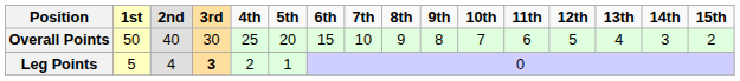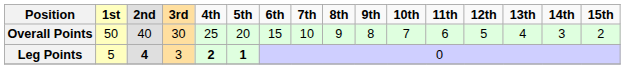Leg Points | 2nd: normal -> bold
Leg Points | 3rd: bold -> normal
Leg Points | 4th: normal -> bold
Leg Points | 5th: normal -> bold
